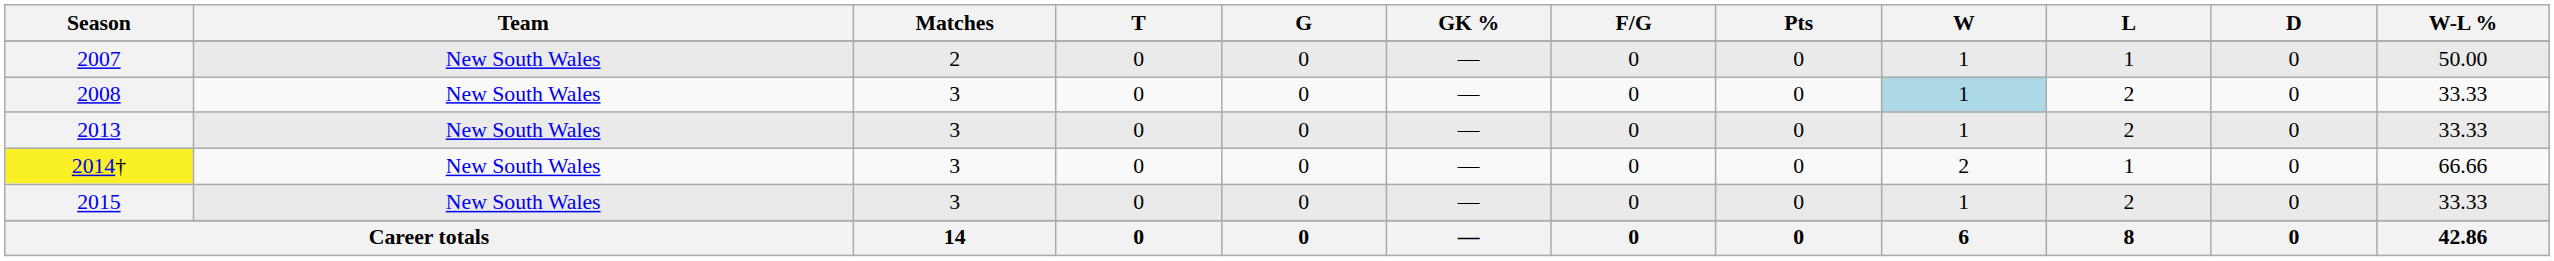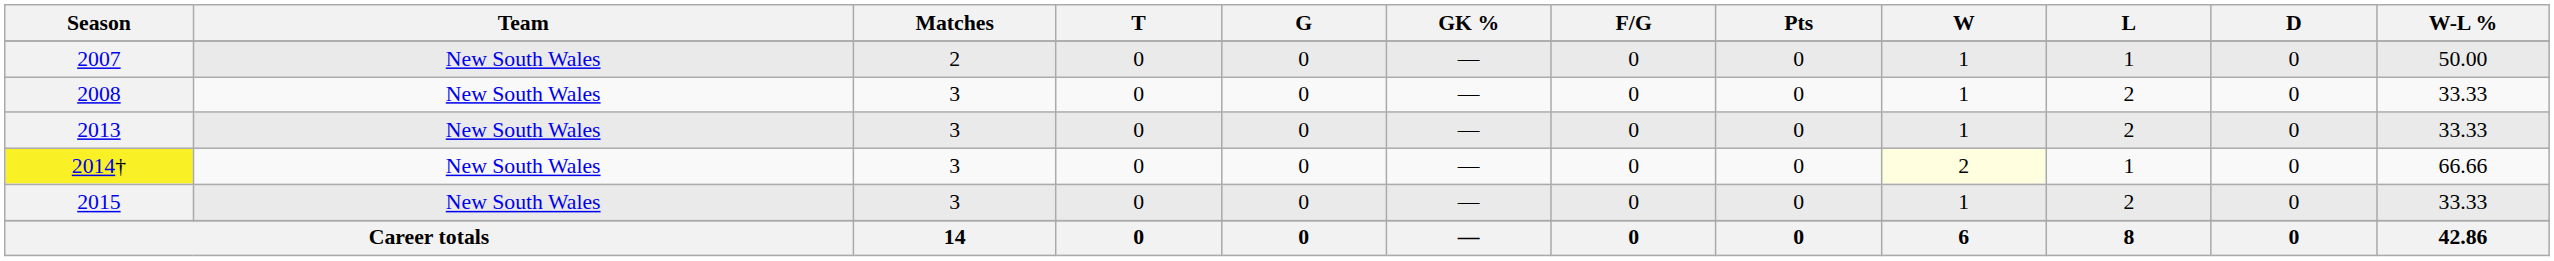2008 | W: lightblue background -> no background
2014† | W: no background -> lightyellow background
